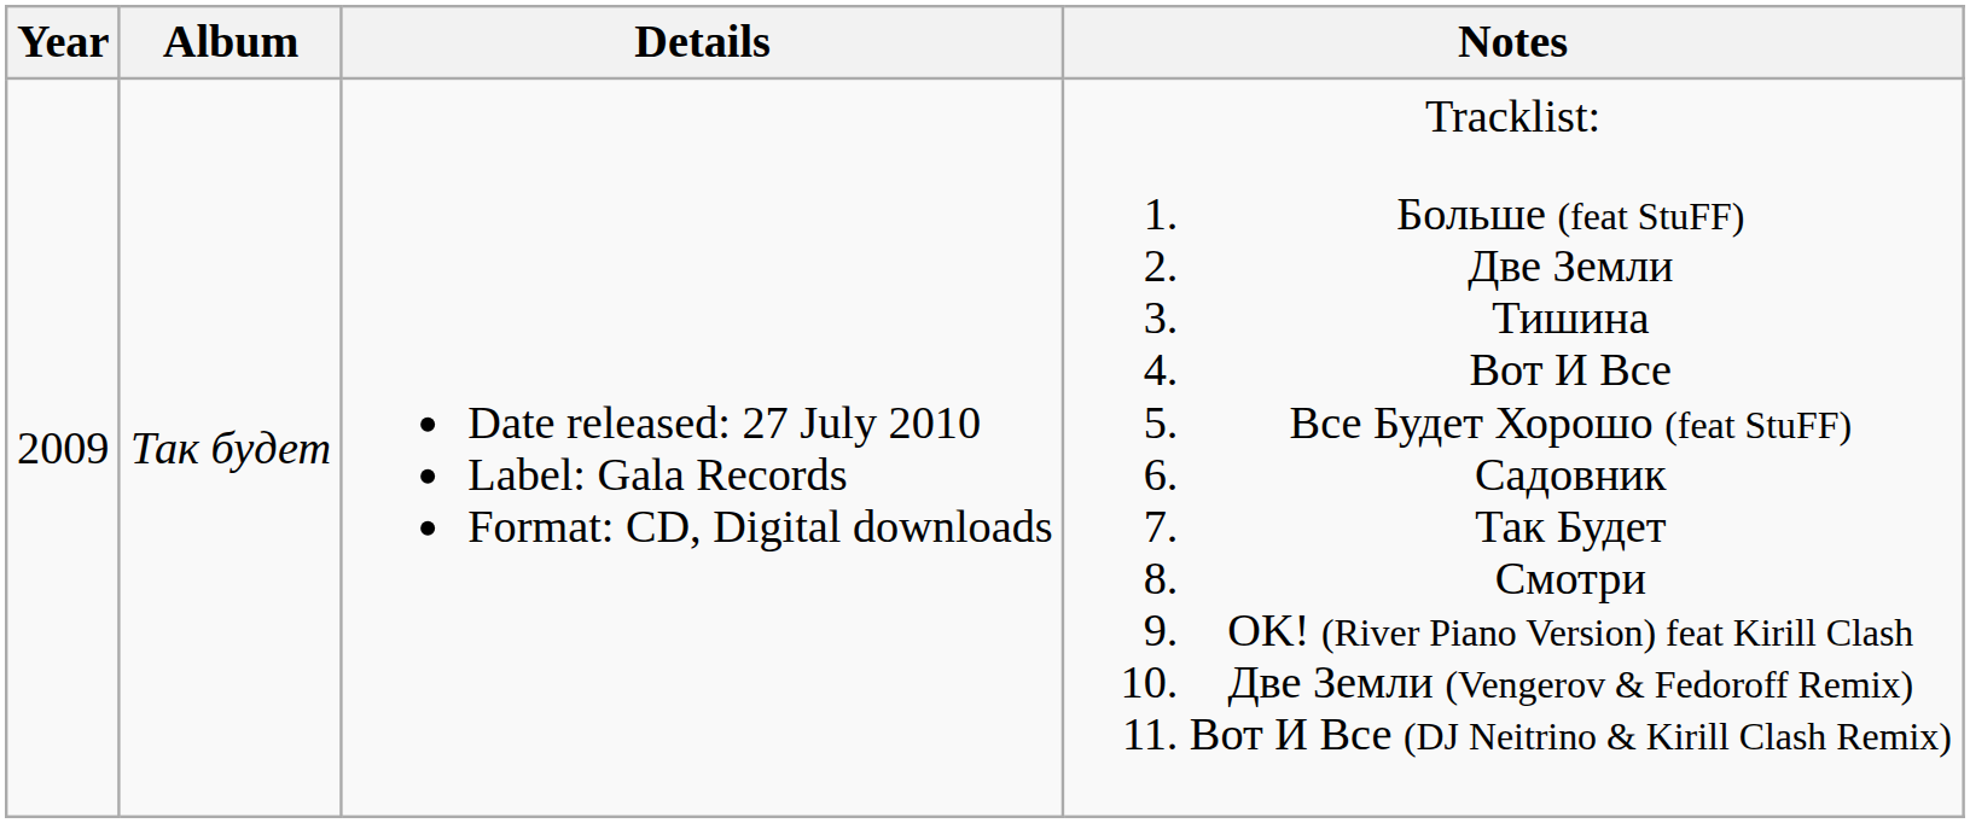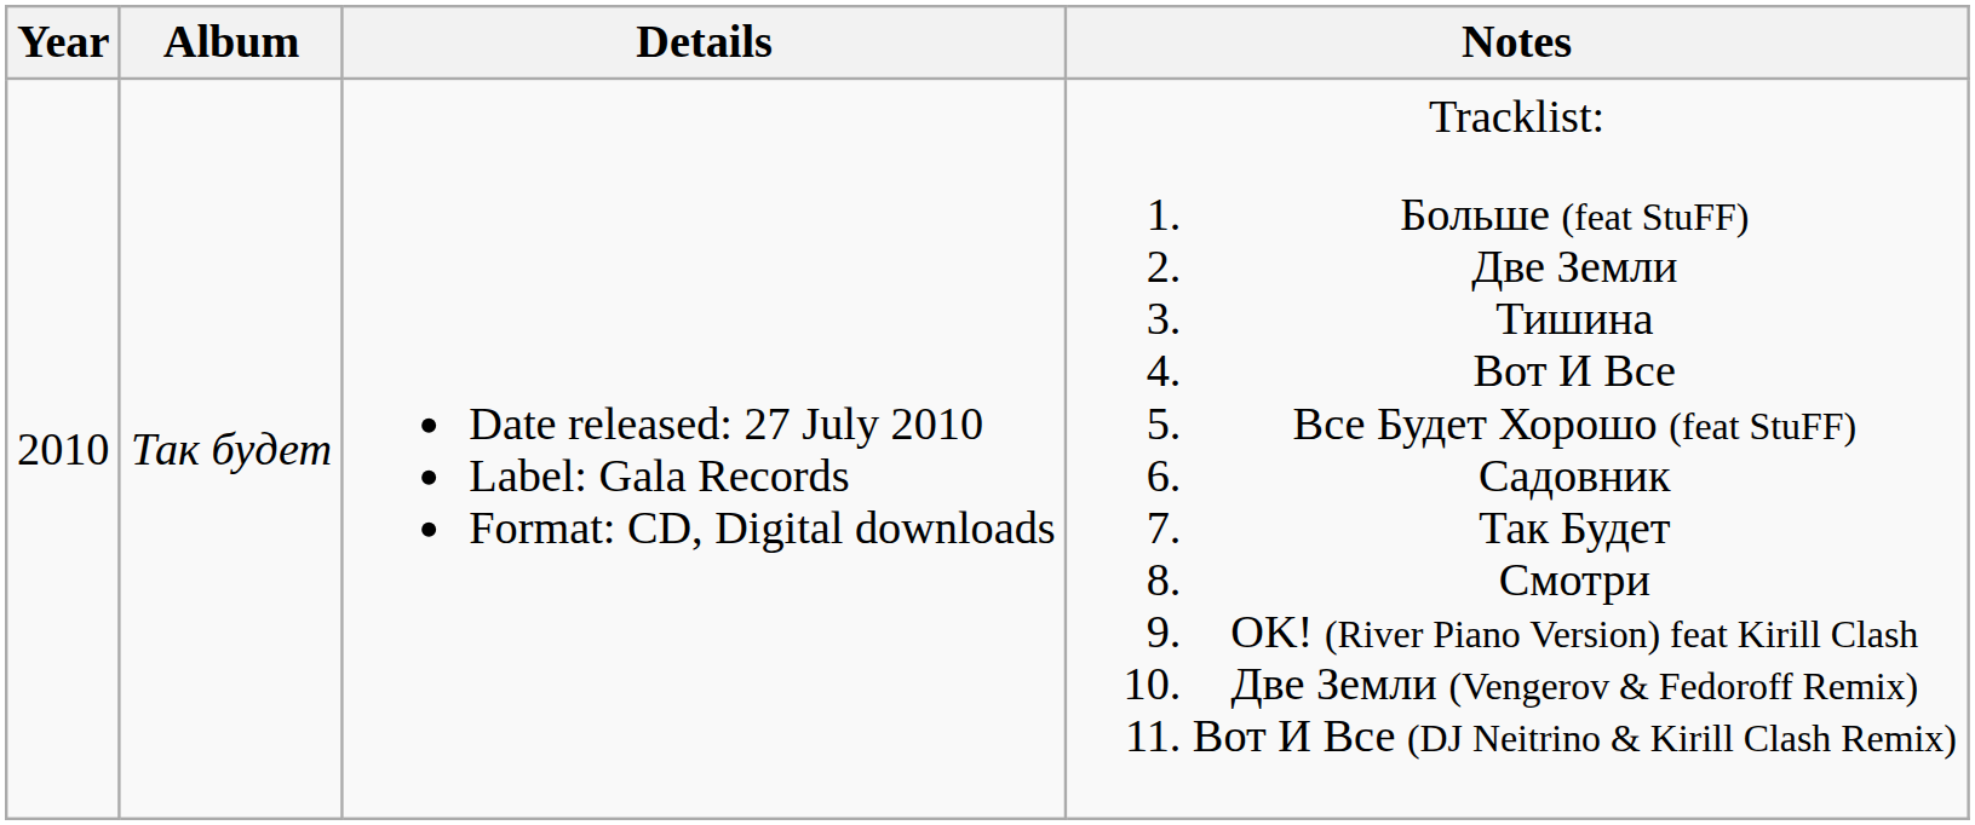Так будет | Year: 2009 -> 2010
